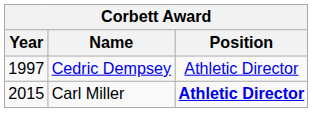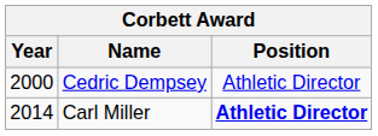Cedric Dempsey | Year: 1997 -> 2000
Carl Miller | Year: 2015 -> 2014
